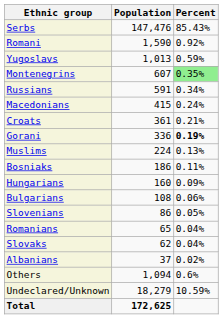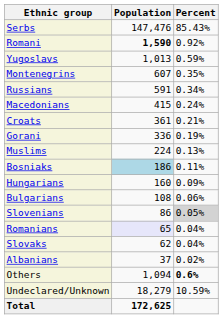Romani | Population: normal -> bold
Montenegrins | Percent: lightgreen background -> no background
Gorani | Percent: bold -> normal
Bosniaks | Population: no background -> lightblue background
Slovenians | Percent: no background -> lightgrey background
Romanians | Population: no background -> lavender background
Others | Percent: normal -> bold
